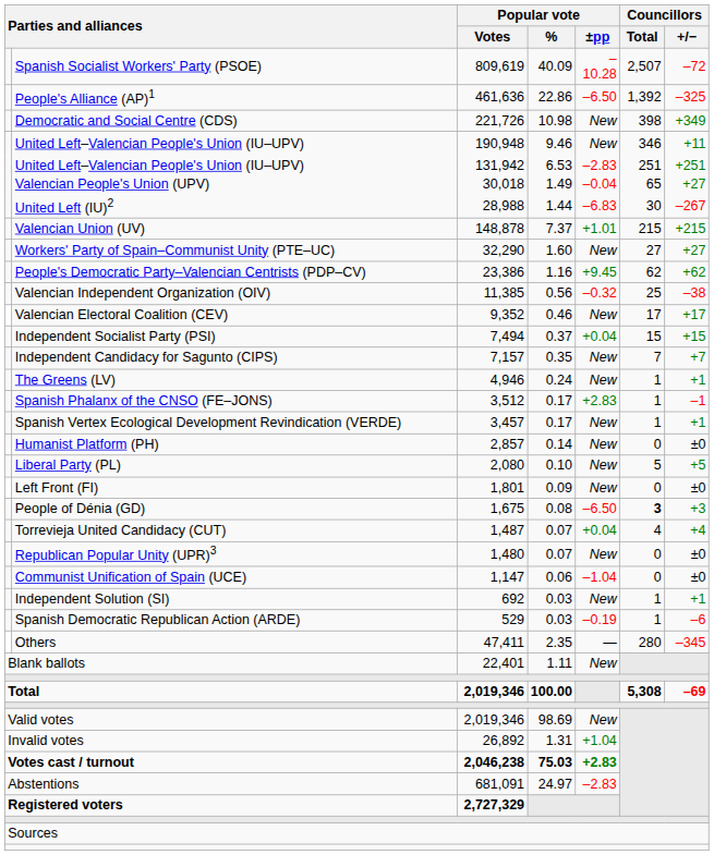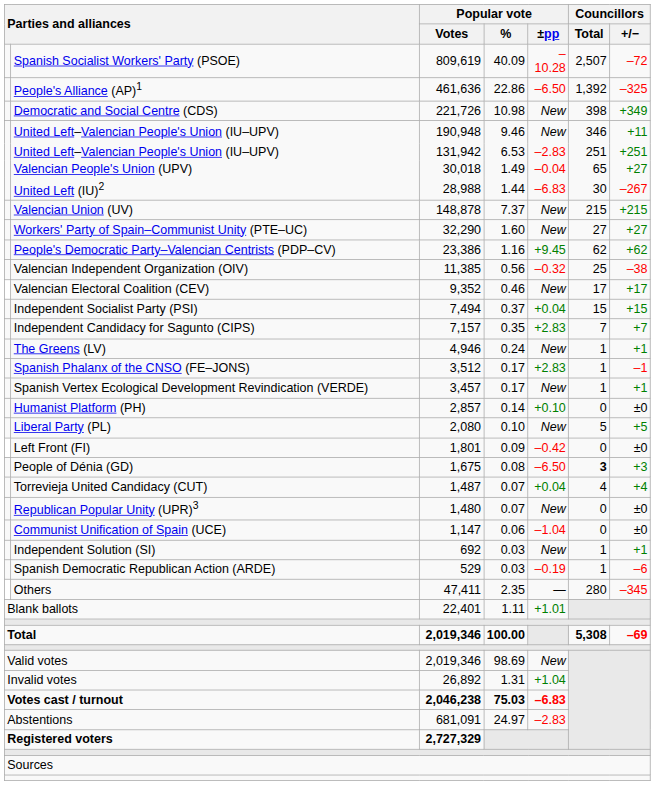Valencian Union (UV) | Popular vote / ±pp: +1.01 -> New
Independent Candidacy for Sagunto (CIPS) | Popular vote / ±pp: New -> +2.83
Humanist Platform (PH) | Popular vote / ±pp: New -> +0.10
Left Front (FI) | Popular vote / ±pp: New -> –0.42
Blank ballots | Popular vote / ±pp: New -> +1.01
Votes cast / turnout | Popular vote / ±pp: +2.83 -> –6.83
